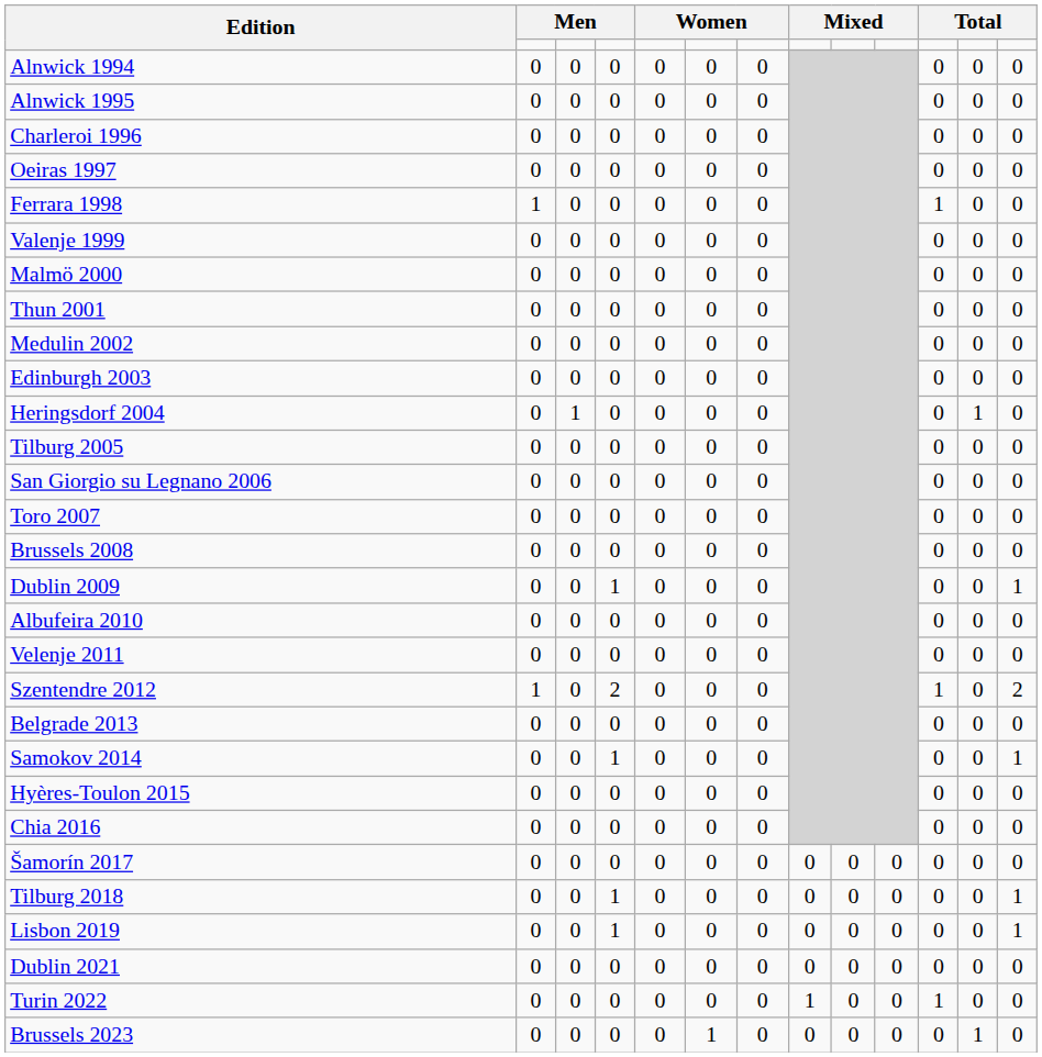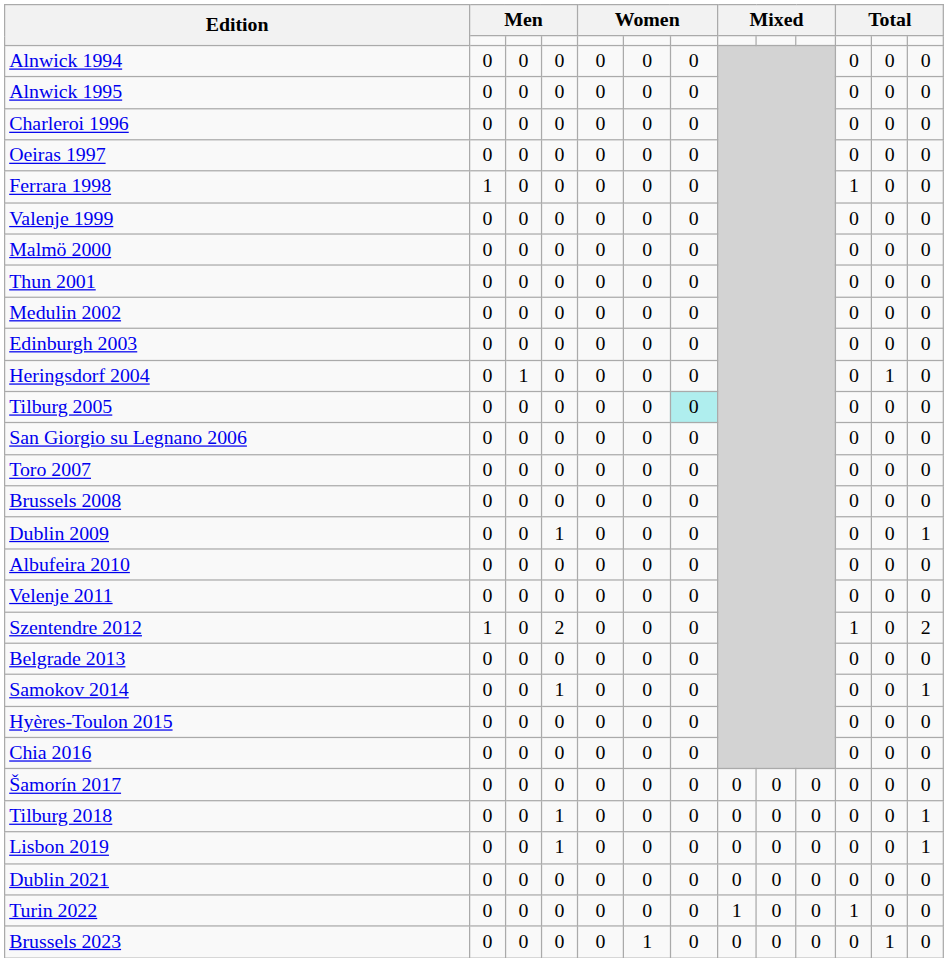Tilburg 2005 | column 7: no background -> paleturquoise background
